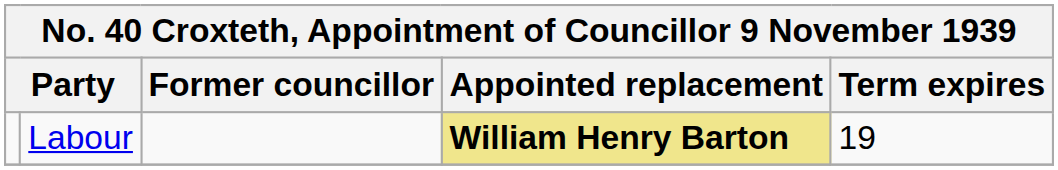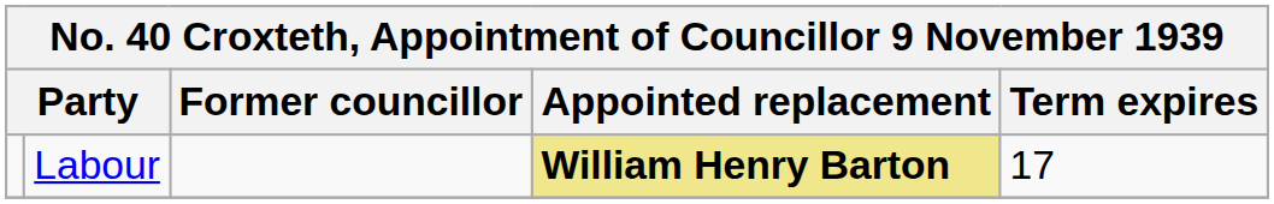Labour | Term expires: 19 -> 17
